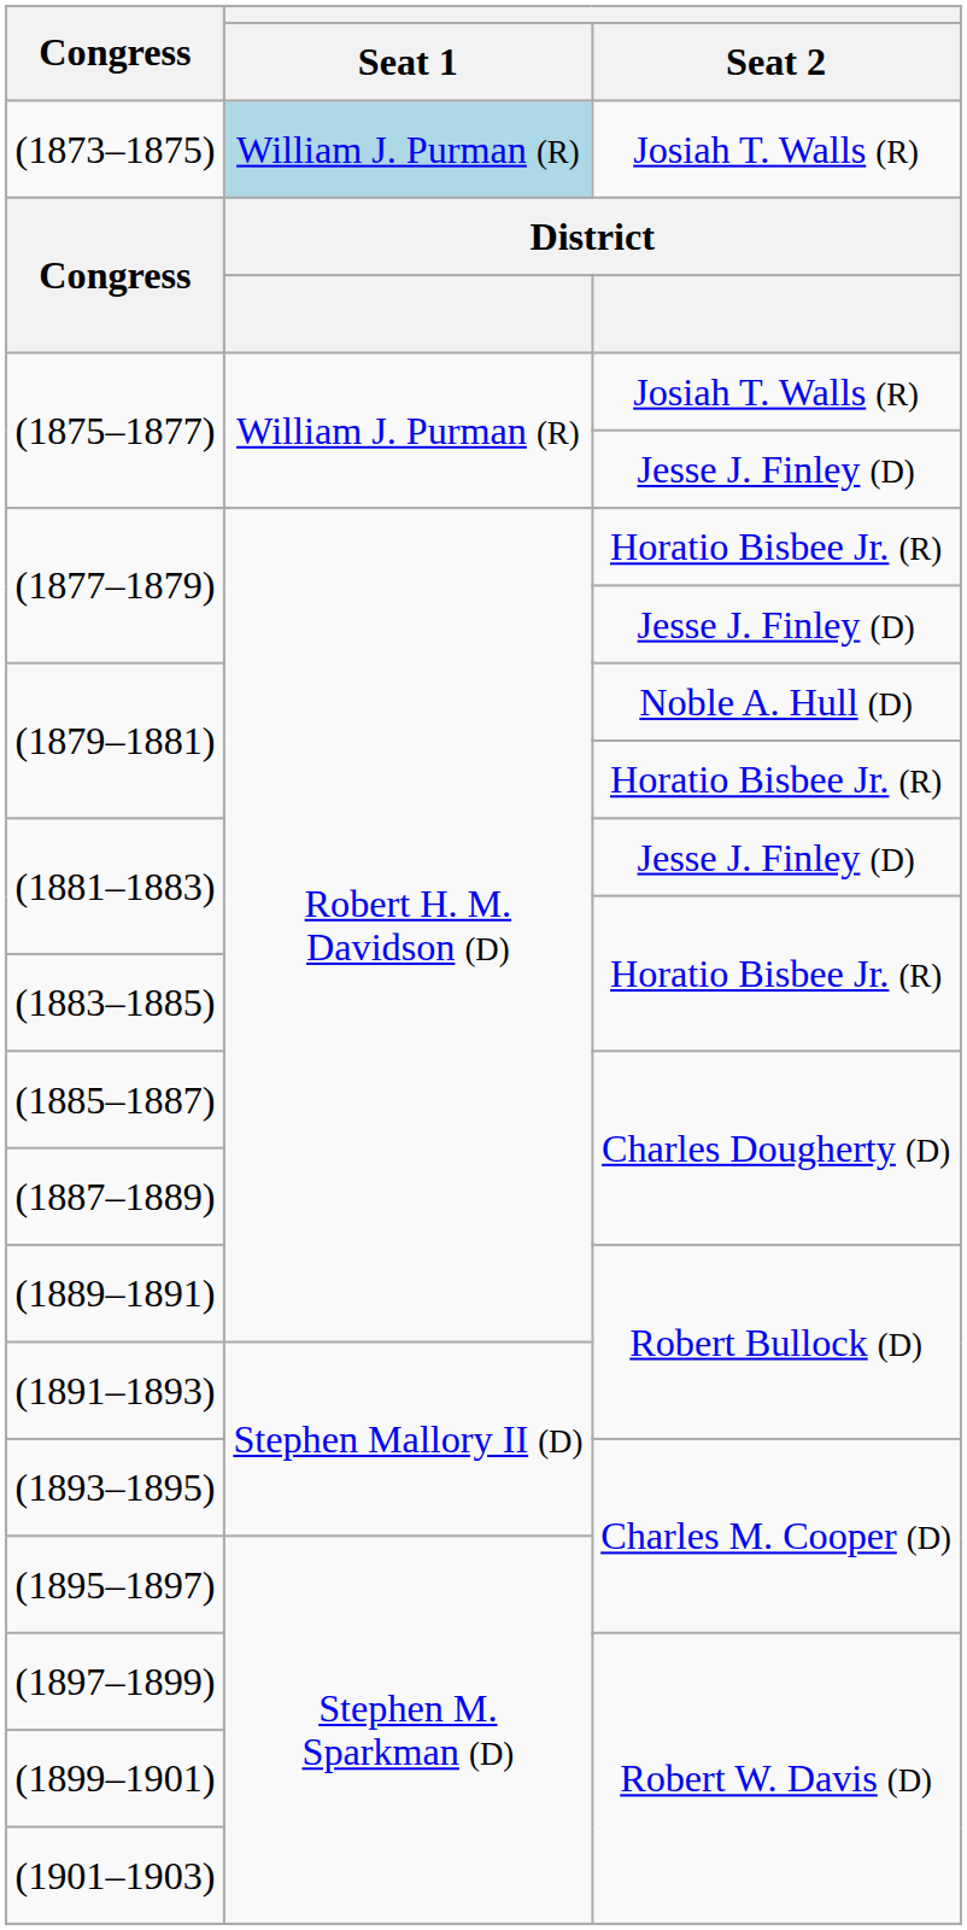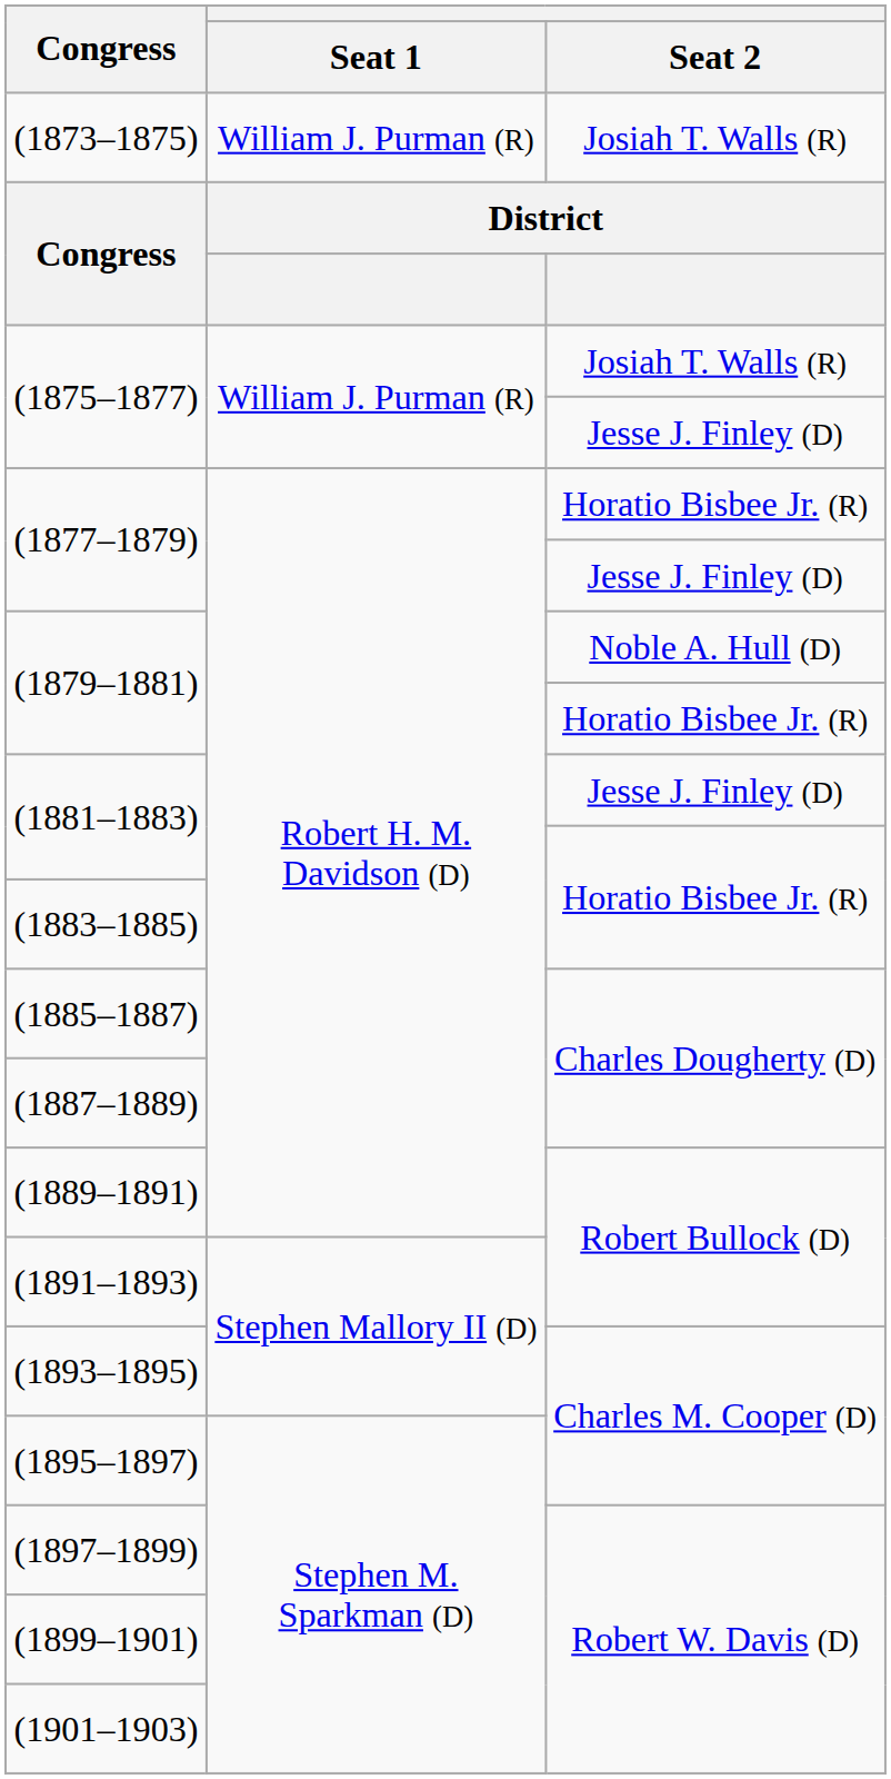(1873–1875) | Seat 1: lightblue background -> no background
